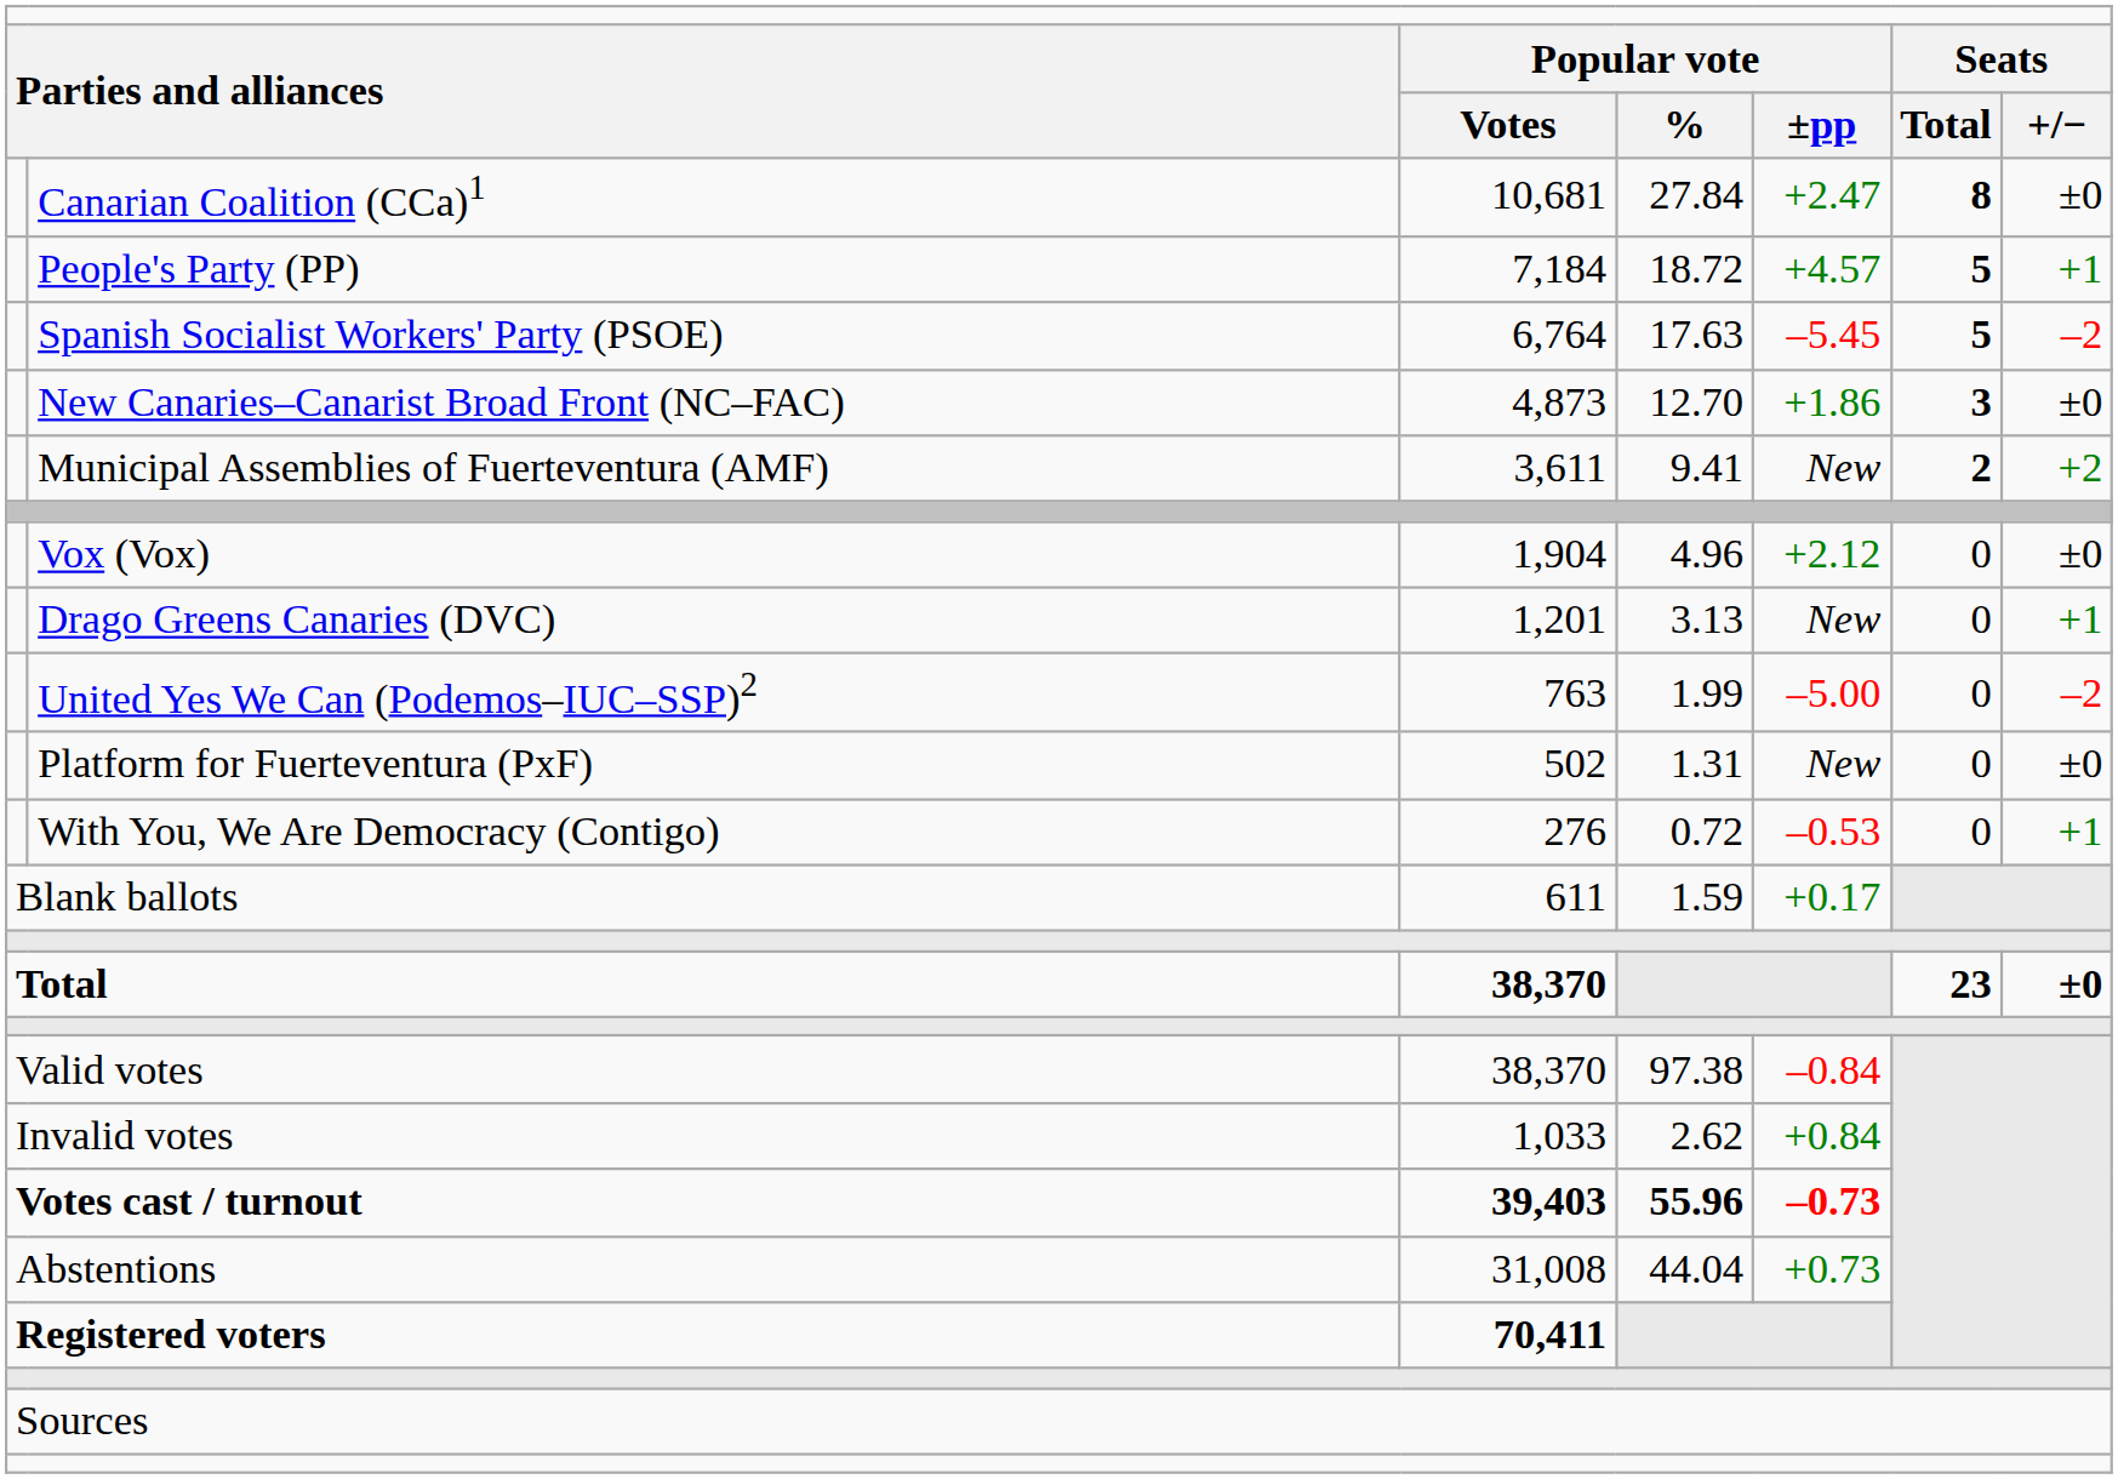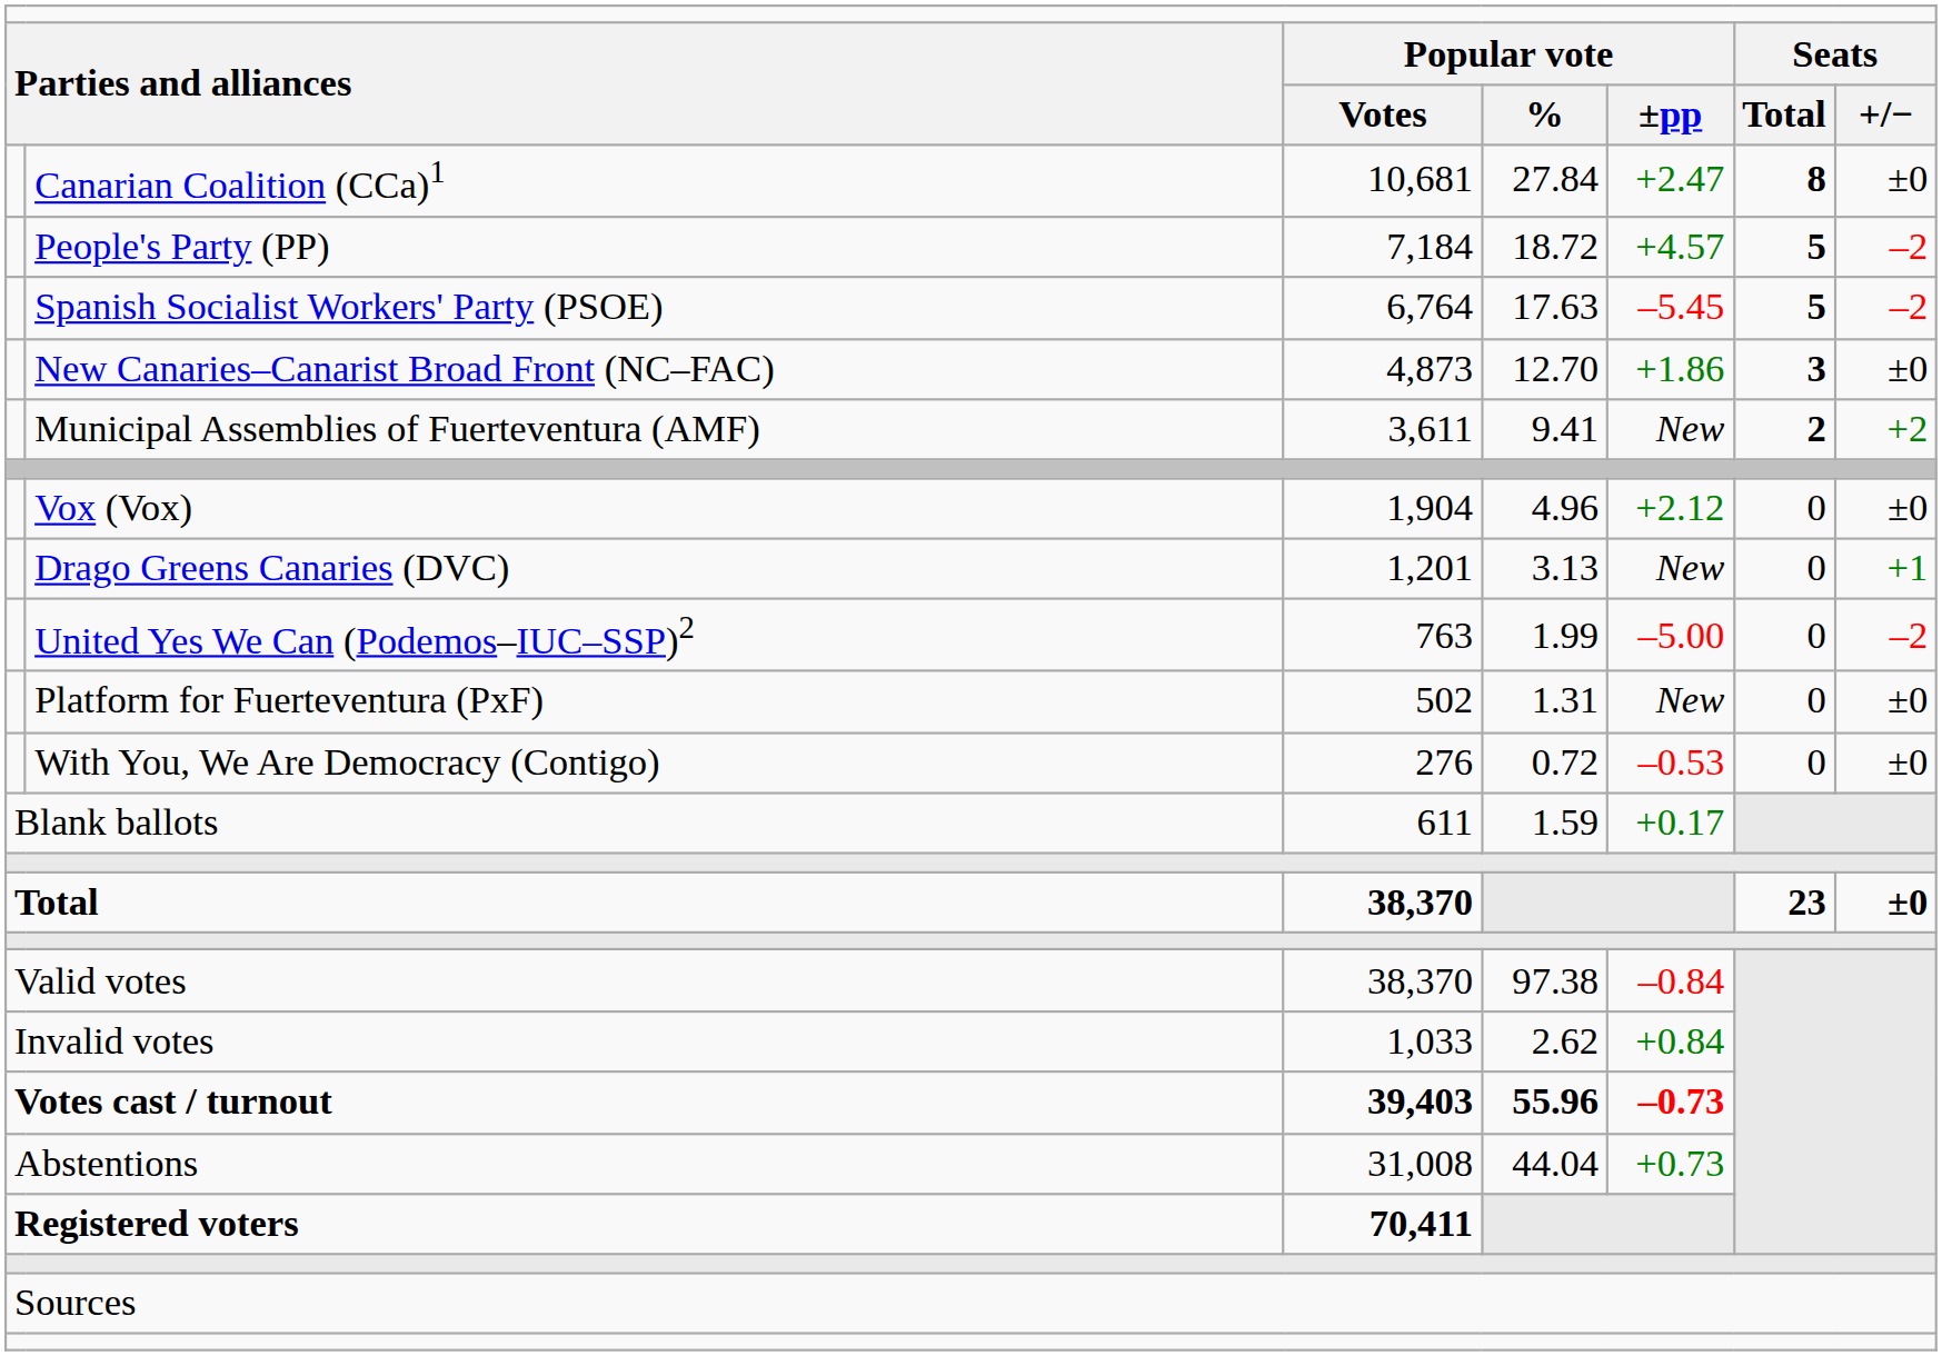People's Party (PP) | column 7: +1 -> –2
With You, We Are Democracy (Contigo) | column 7: +1 -> ±0
